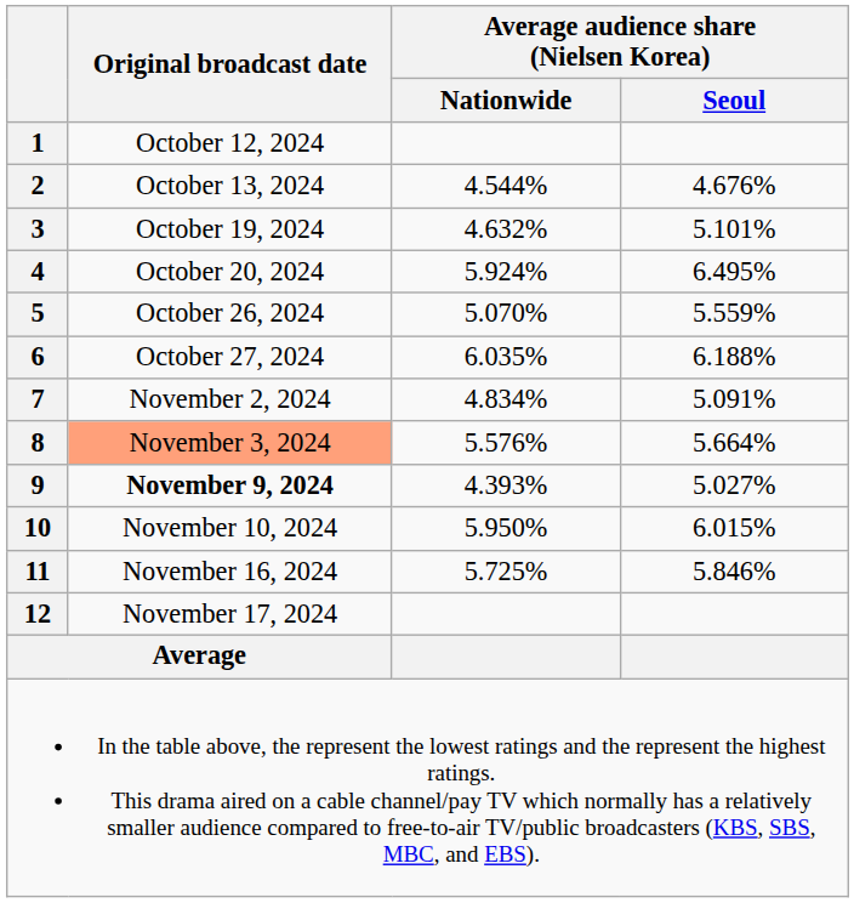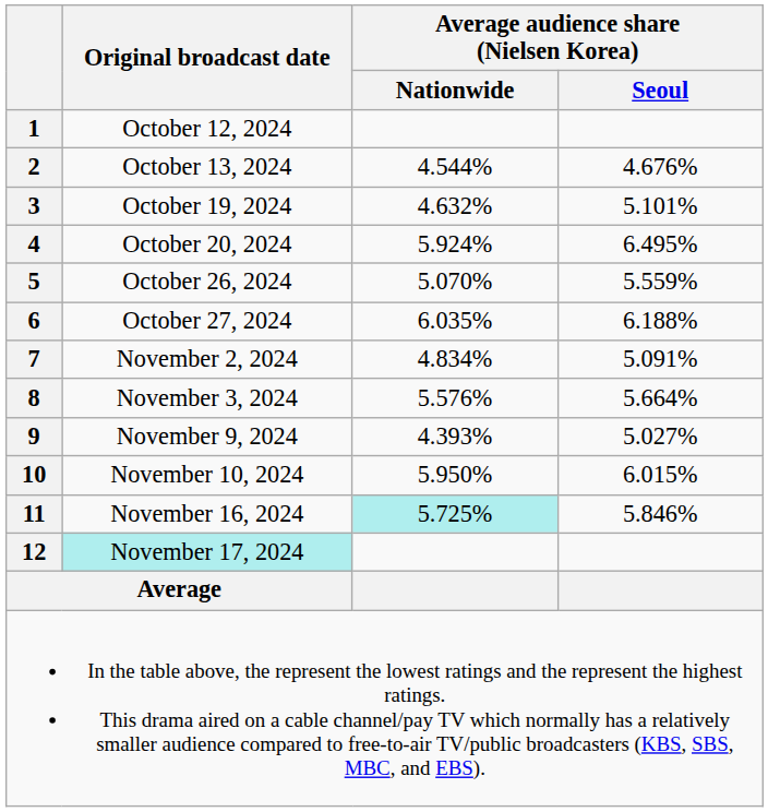8 | Original broadcast date: lightsalmon background -> no background
9 | Original broadcast date: bold -> normal
11 | Average audience share (Nielsen Korea) / Nationwide: no background -> paleturquoise background
12 | Original broadcast date: no background -> paleturquoise background
